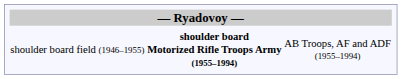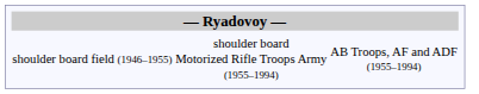shoulder board field (1946–1955) | column 2: bold -> normal
